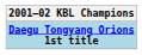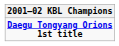row 2 | column 1: lightblue background -> no background
